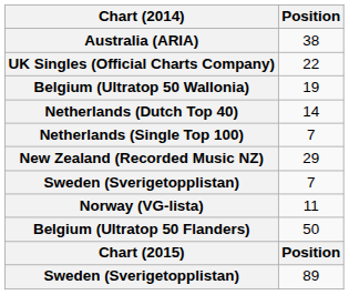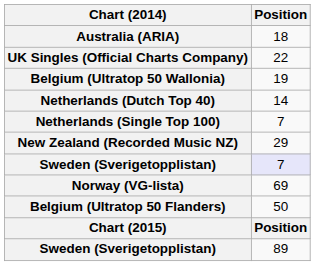row 2 | Position: 38 -> 18
row 8 | Position: no background -> lavender background
row 9 | Position: 11 -> 69
